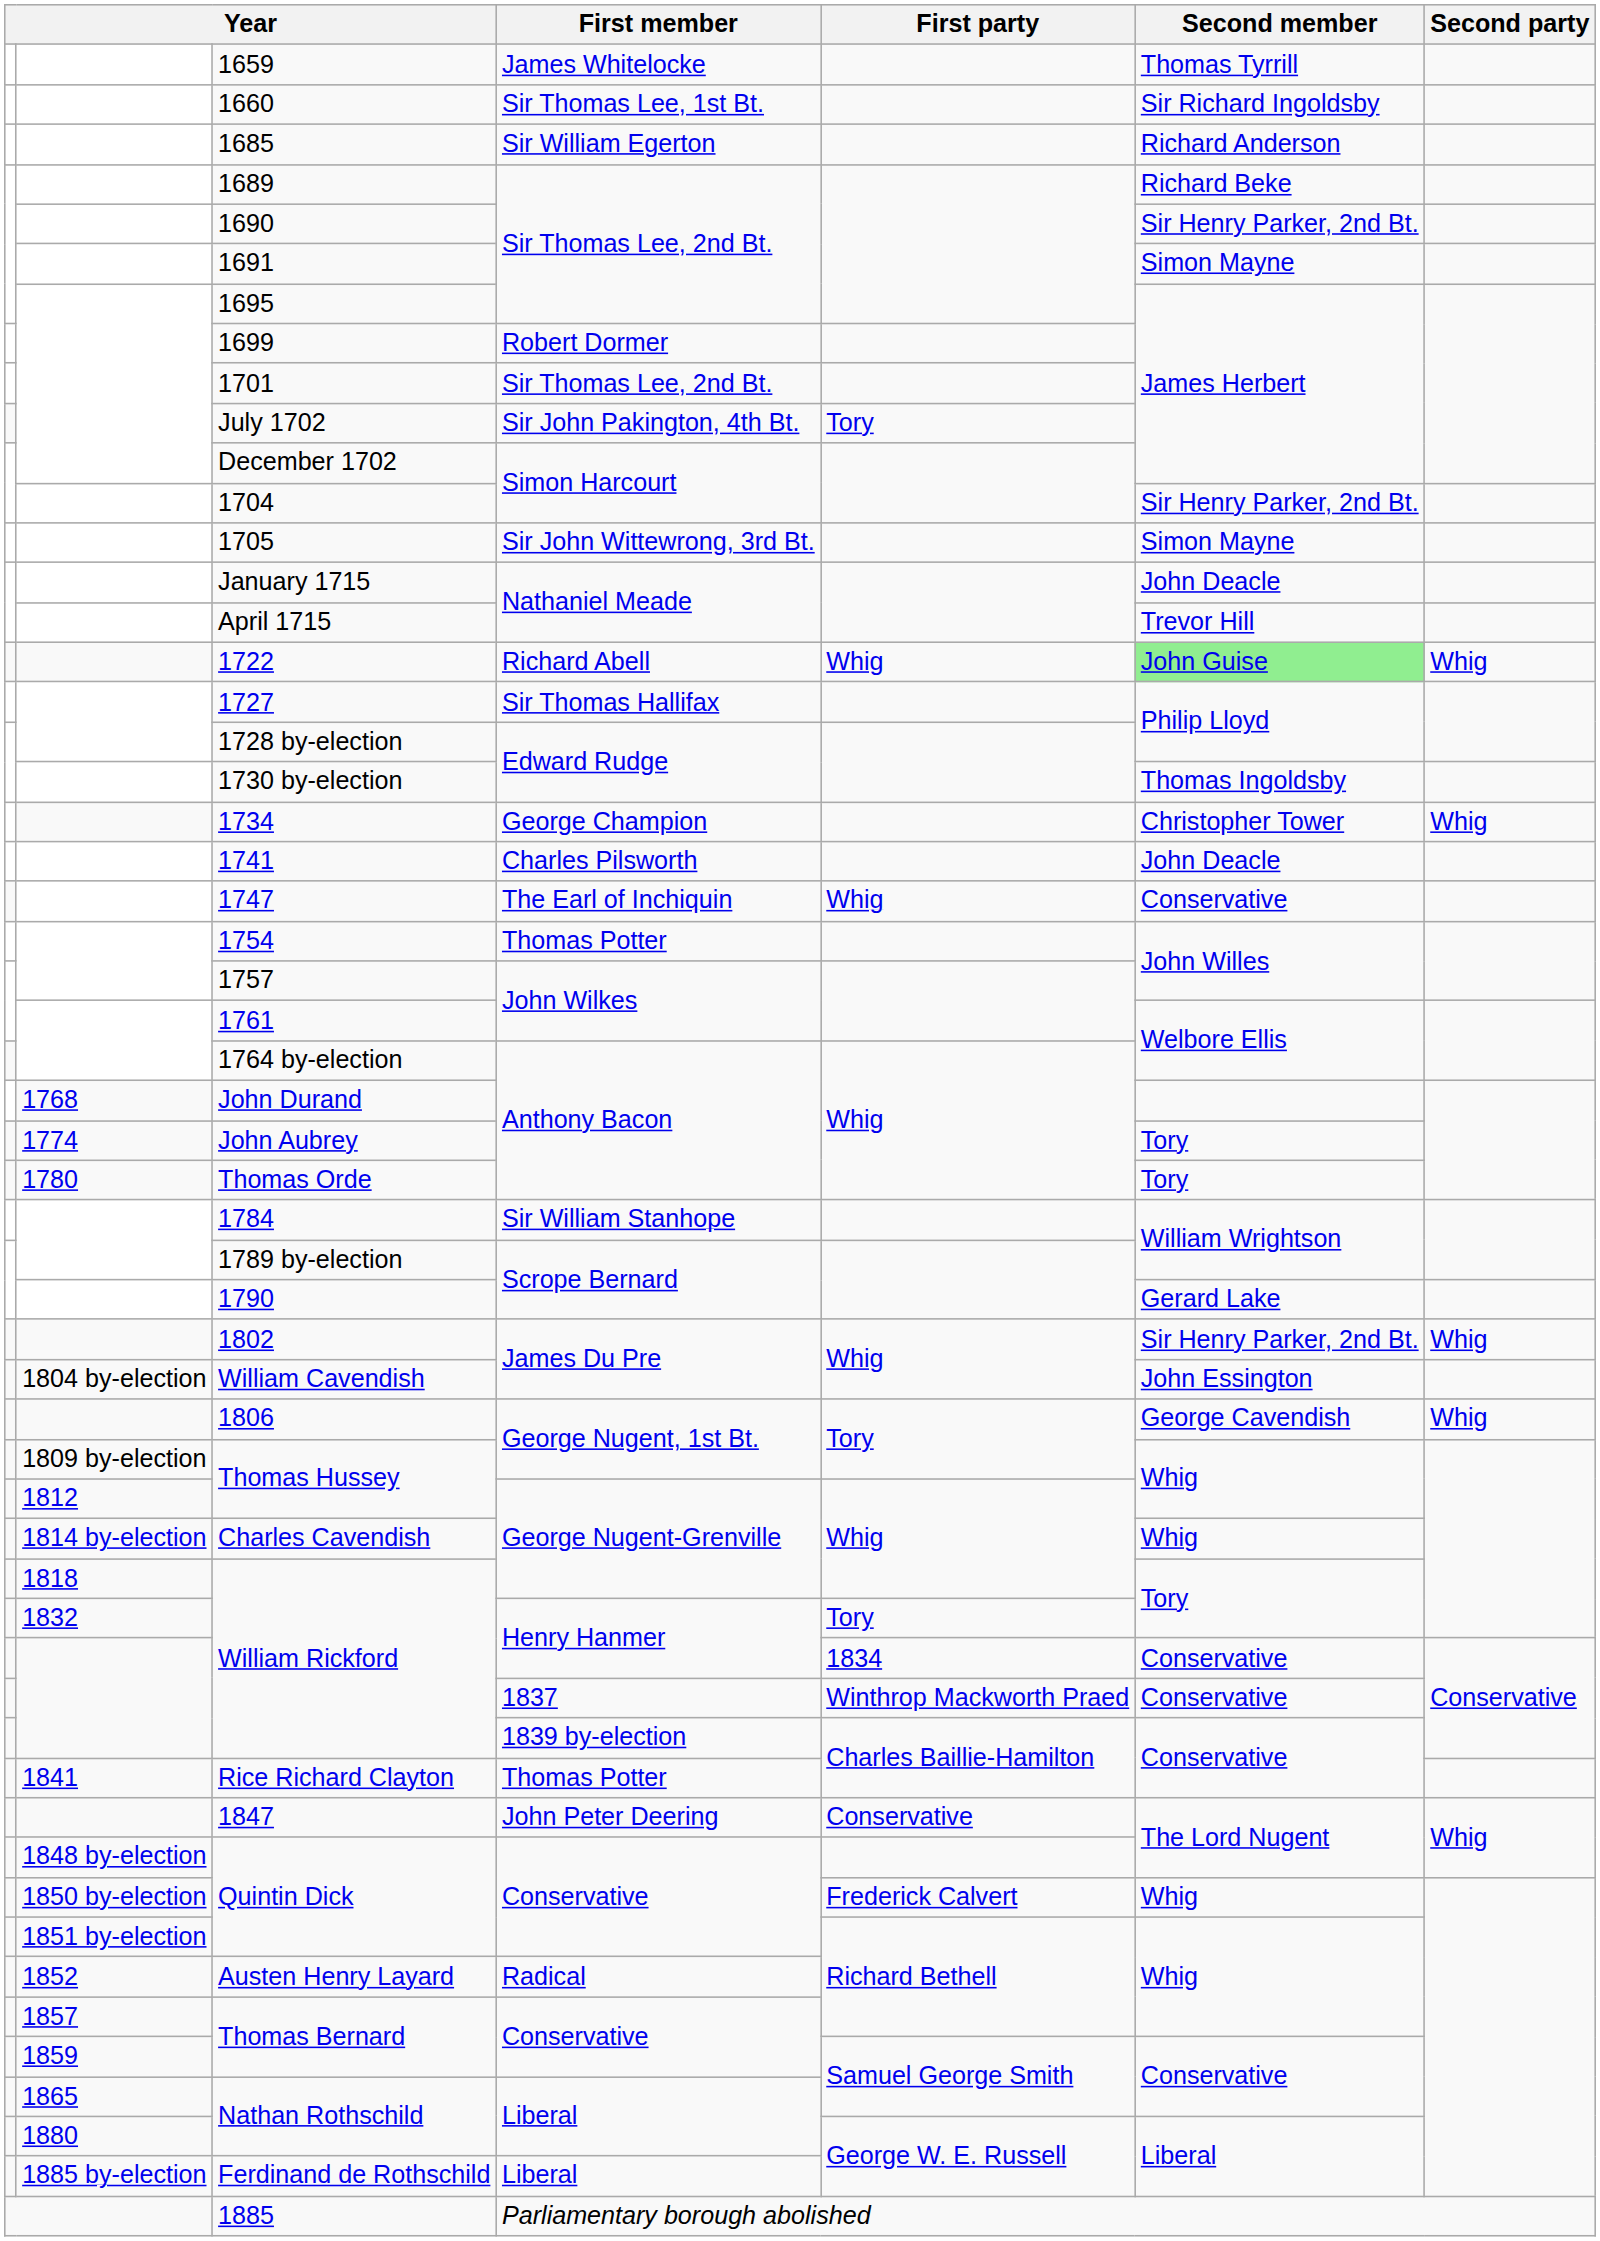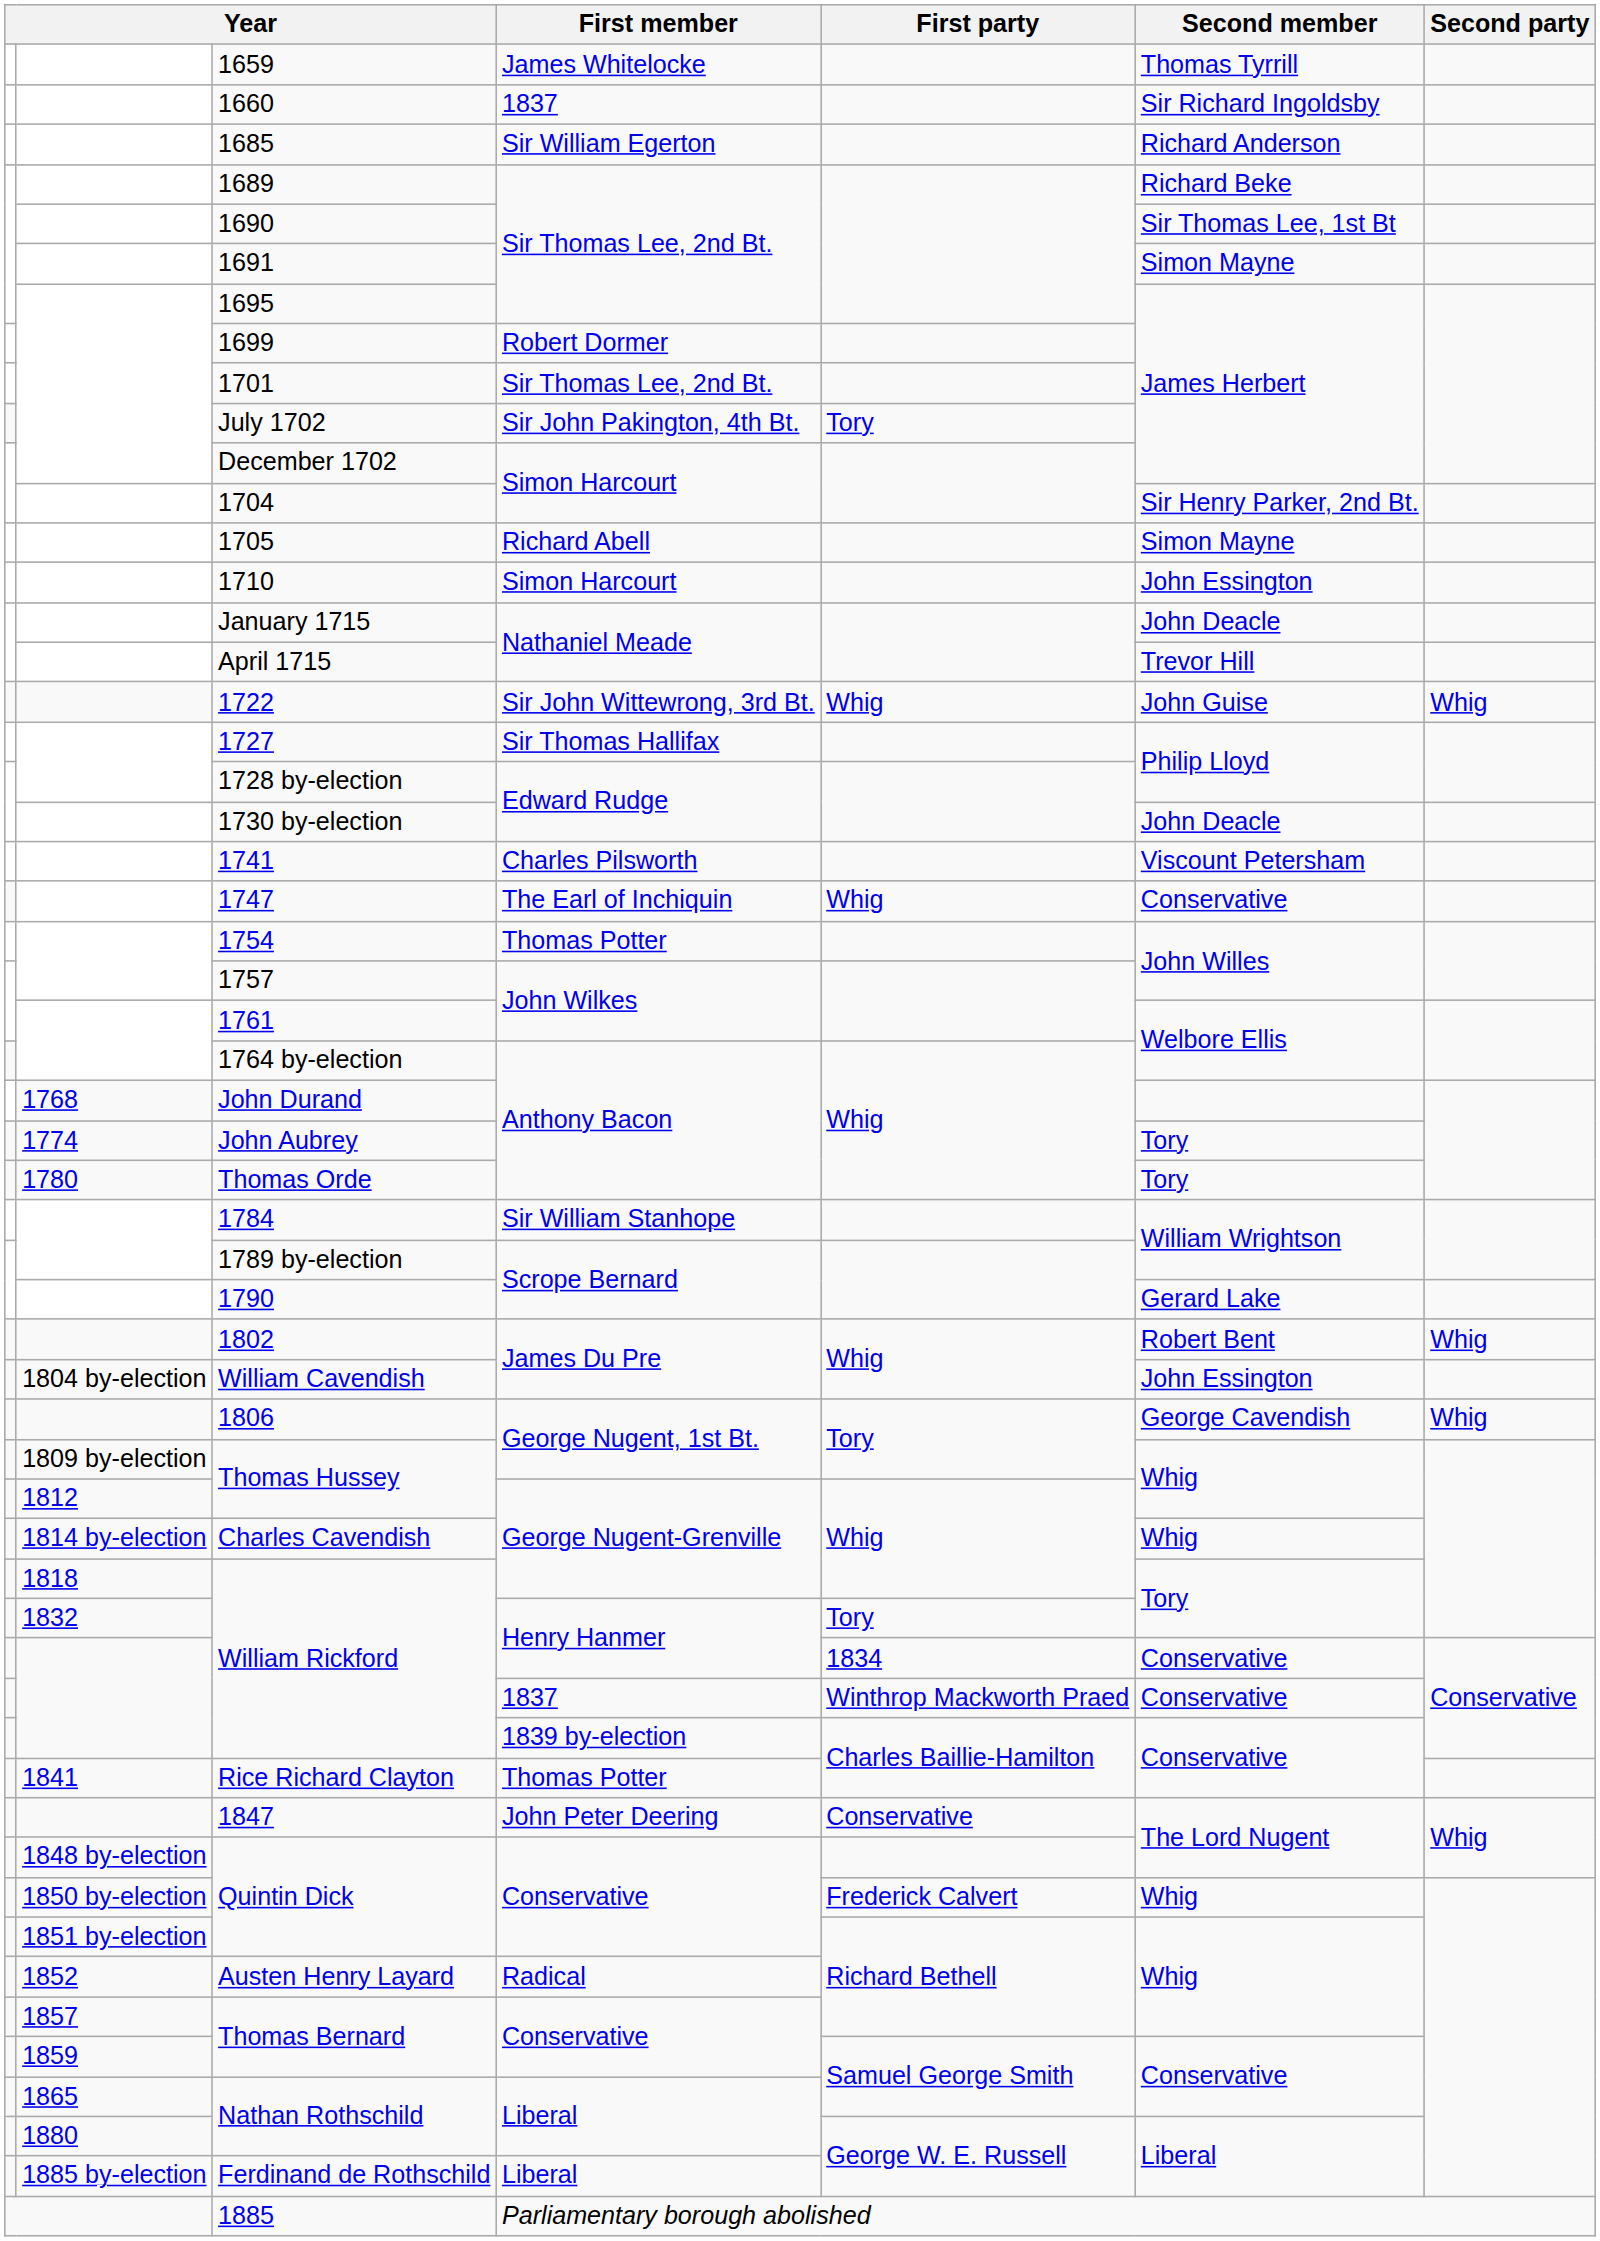1660 | First member: Sir Thomas Lee, 1st Bt. -> 1837
1690 | Second member: Sir Henry Parker, 2nd Bt. -> Sir Thomas Lee, 1st Bt
1705 | First member: Sir John Wittewrong, 3rd Bt. -> Richard Abell
+ row: 1710 | Simon Harcourt | John Essington
1722 | First member: Richard Abell -> Sir John Wittewrong, 3rd Bt.
1722 | Second member: lightgreen background -> no background
1730 by-election | Second member: Thomas Ingoldsby -> John Deacle
- row: 1734 | George Champion | Christopher Tower | Whig
1741 | Second member: John Deacle -> Viscount Petersham
1802 | Second member: Sir Henry Parker, 2nd Bt. -> Robert Bent
